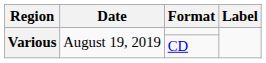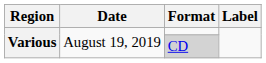CD | Format: no background -> lightgrey background
